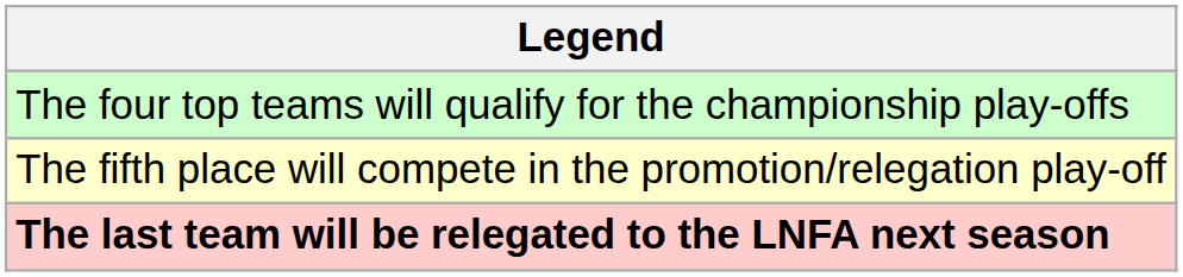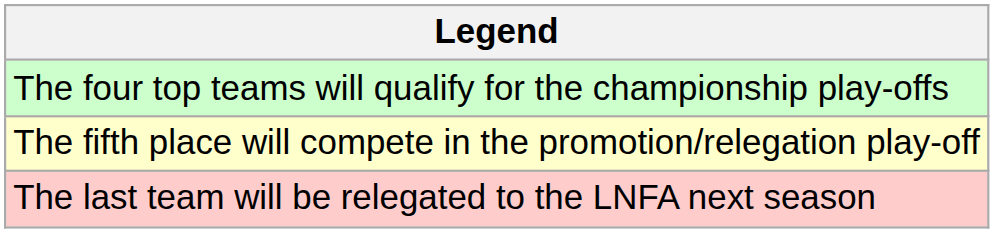row 4 | column 1: bold -> normal
